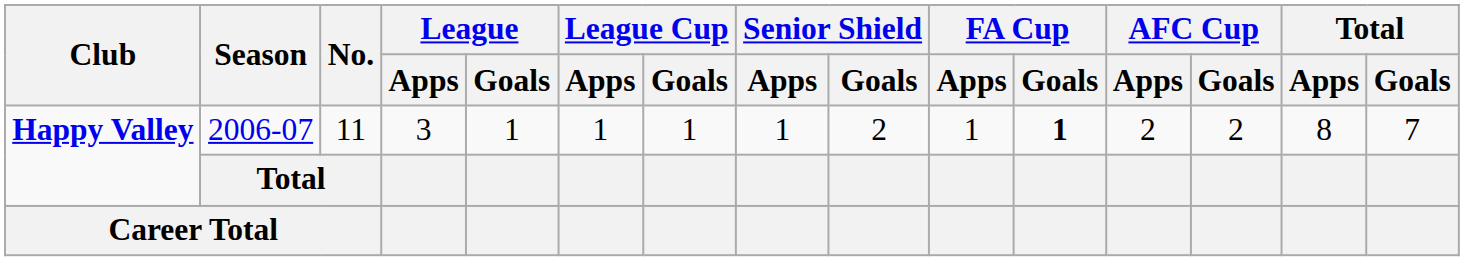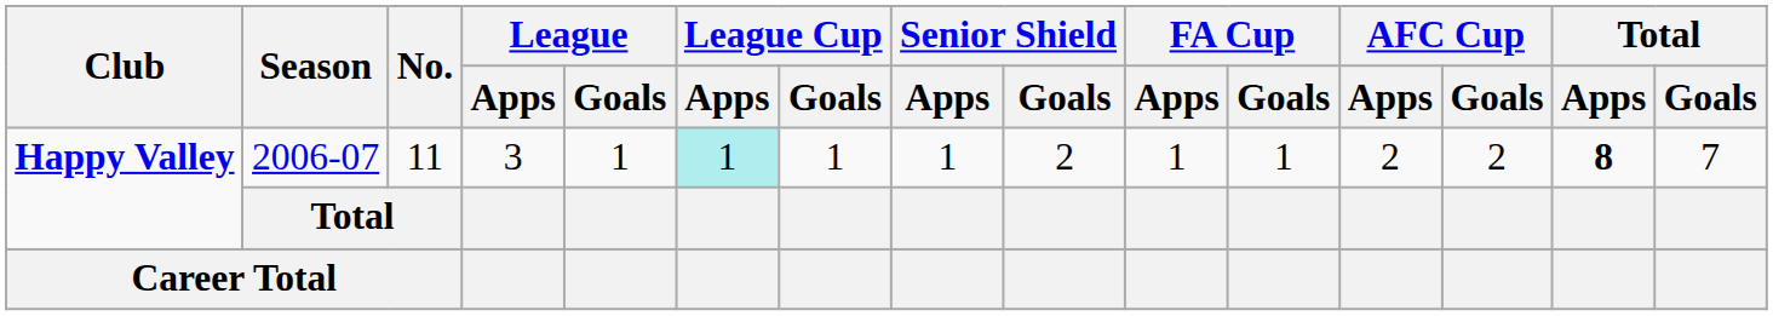Happy Valley / 2006-07 | League Cup / Apps: no background -> paleturquoise background
Happy Valley / 2006-07 | FA Cup / Goals: bold -> normal
Happy Valley / 2006-07 | Total / Apps: normal -> bold
